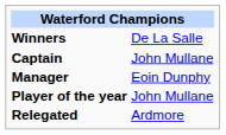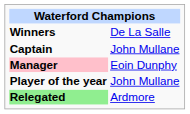Manager | column 1: no background -> pink background
Relegated | column 1: no background -> lightgreen background
